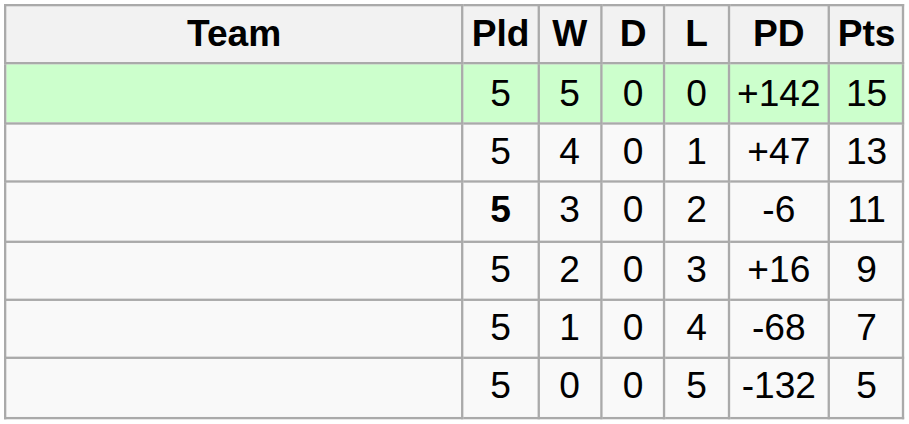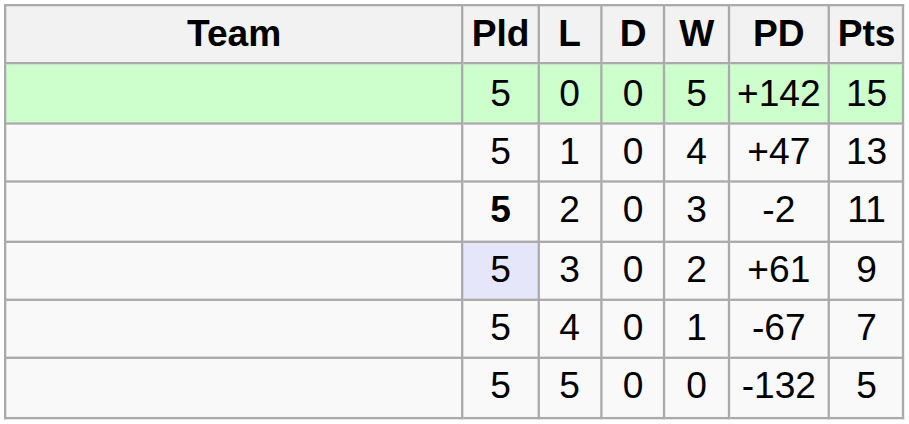columns swapped: W <-> L
row 4 | PD: -6 -> -2
row 5 | Pld: no background -> lavender background
row 5 | PD: +16 -> +61
row 6 | PD: -68 -> -67
